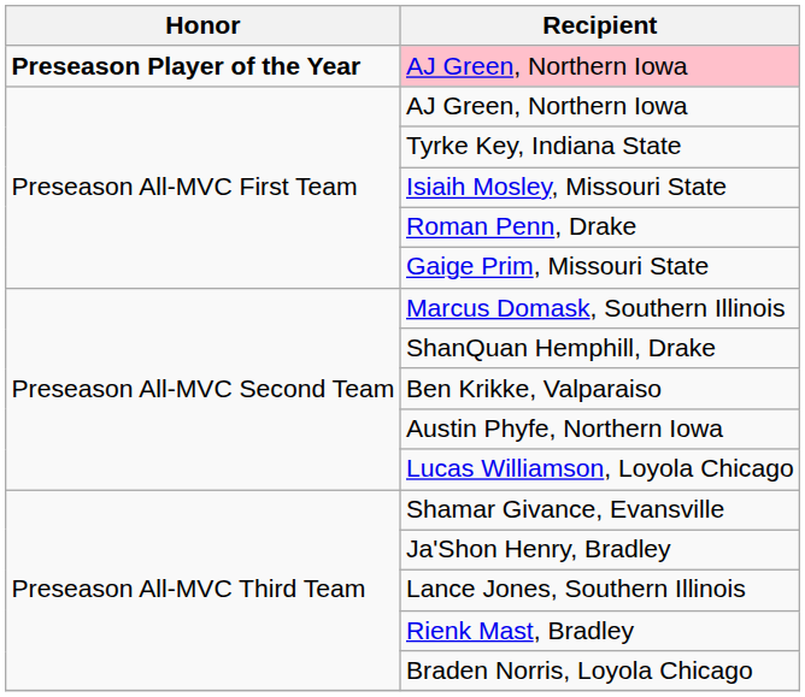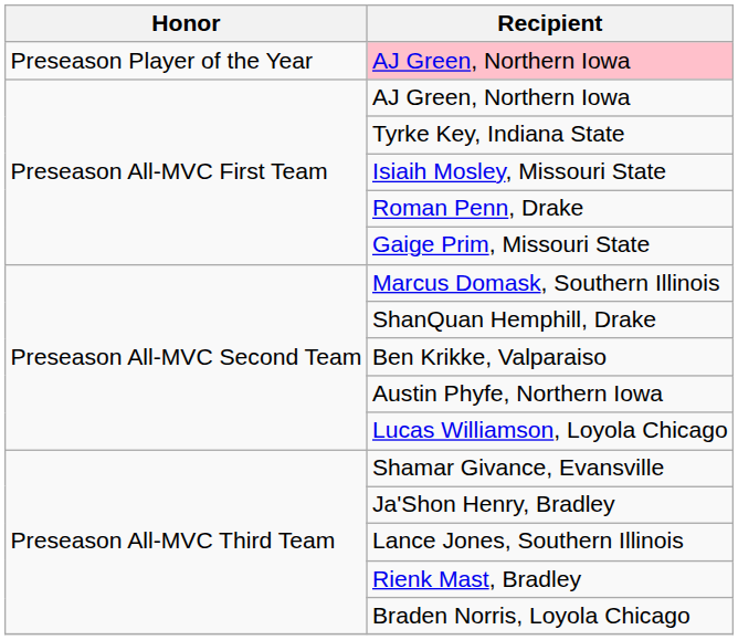row 2 | Honor: bold -> normal
